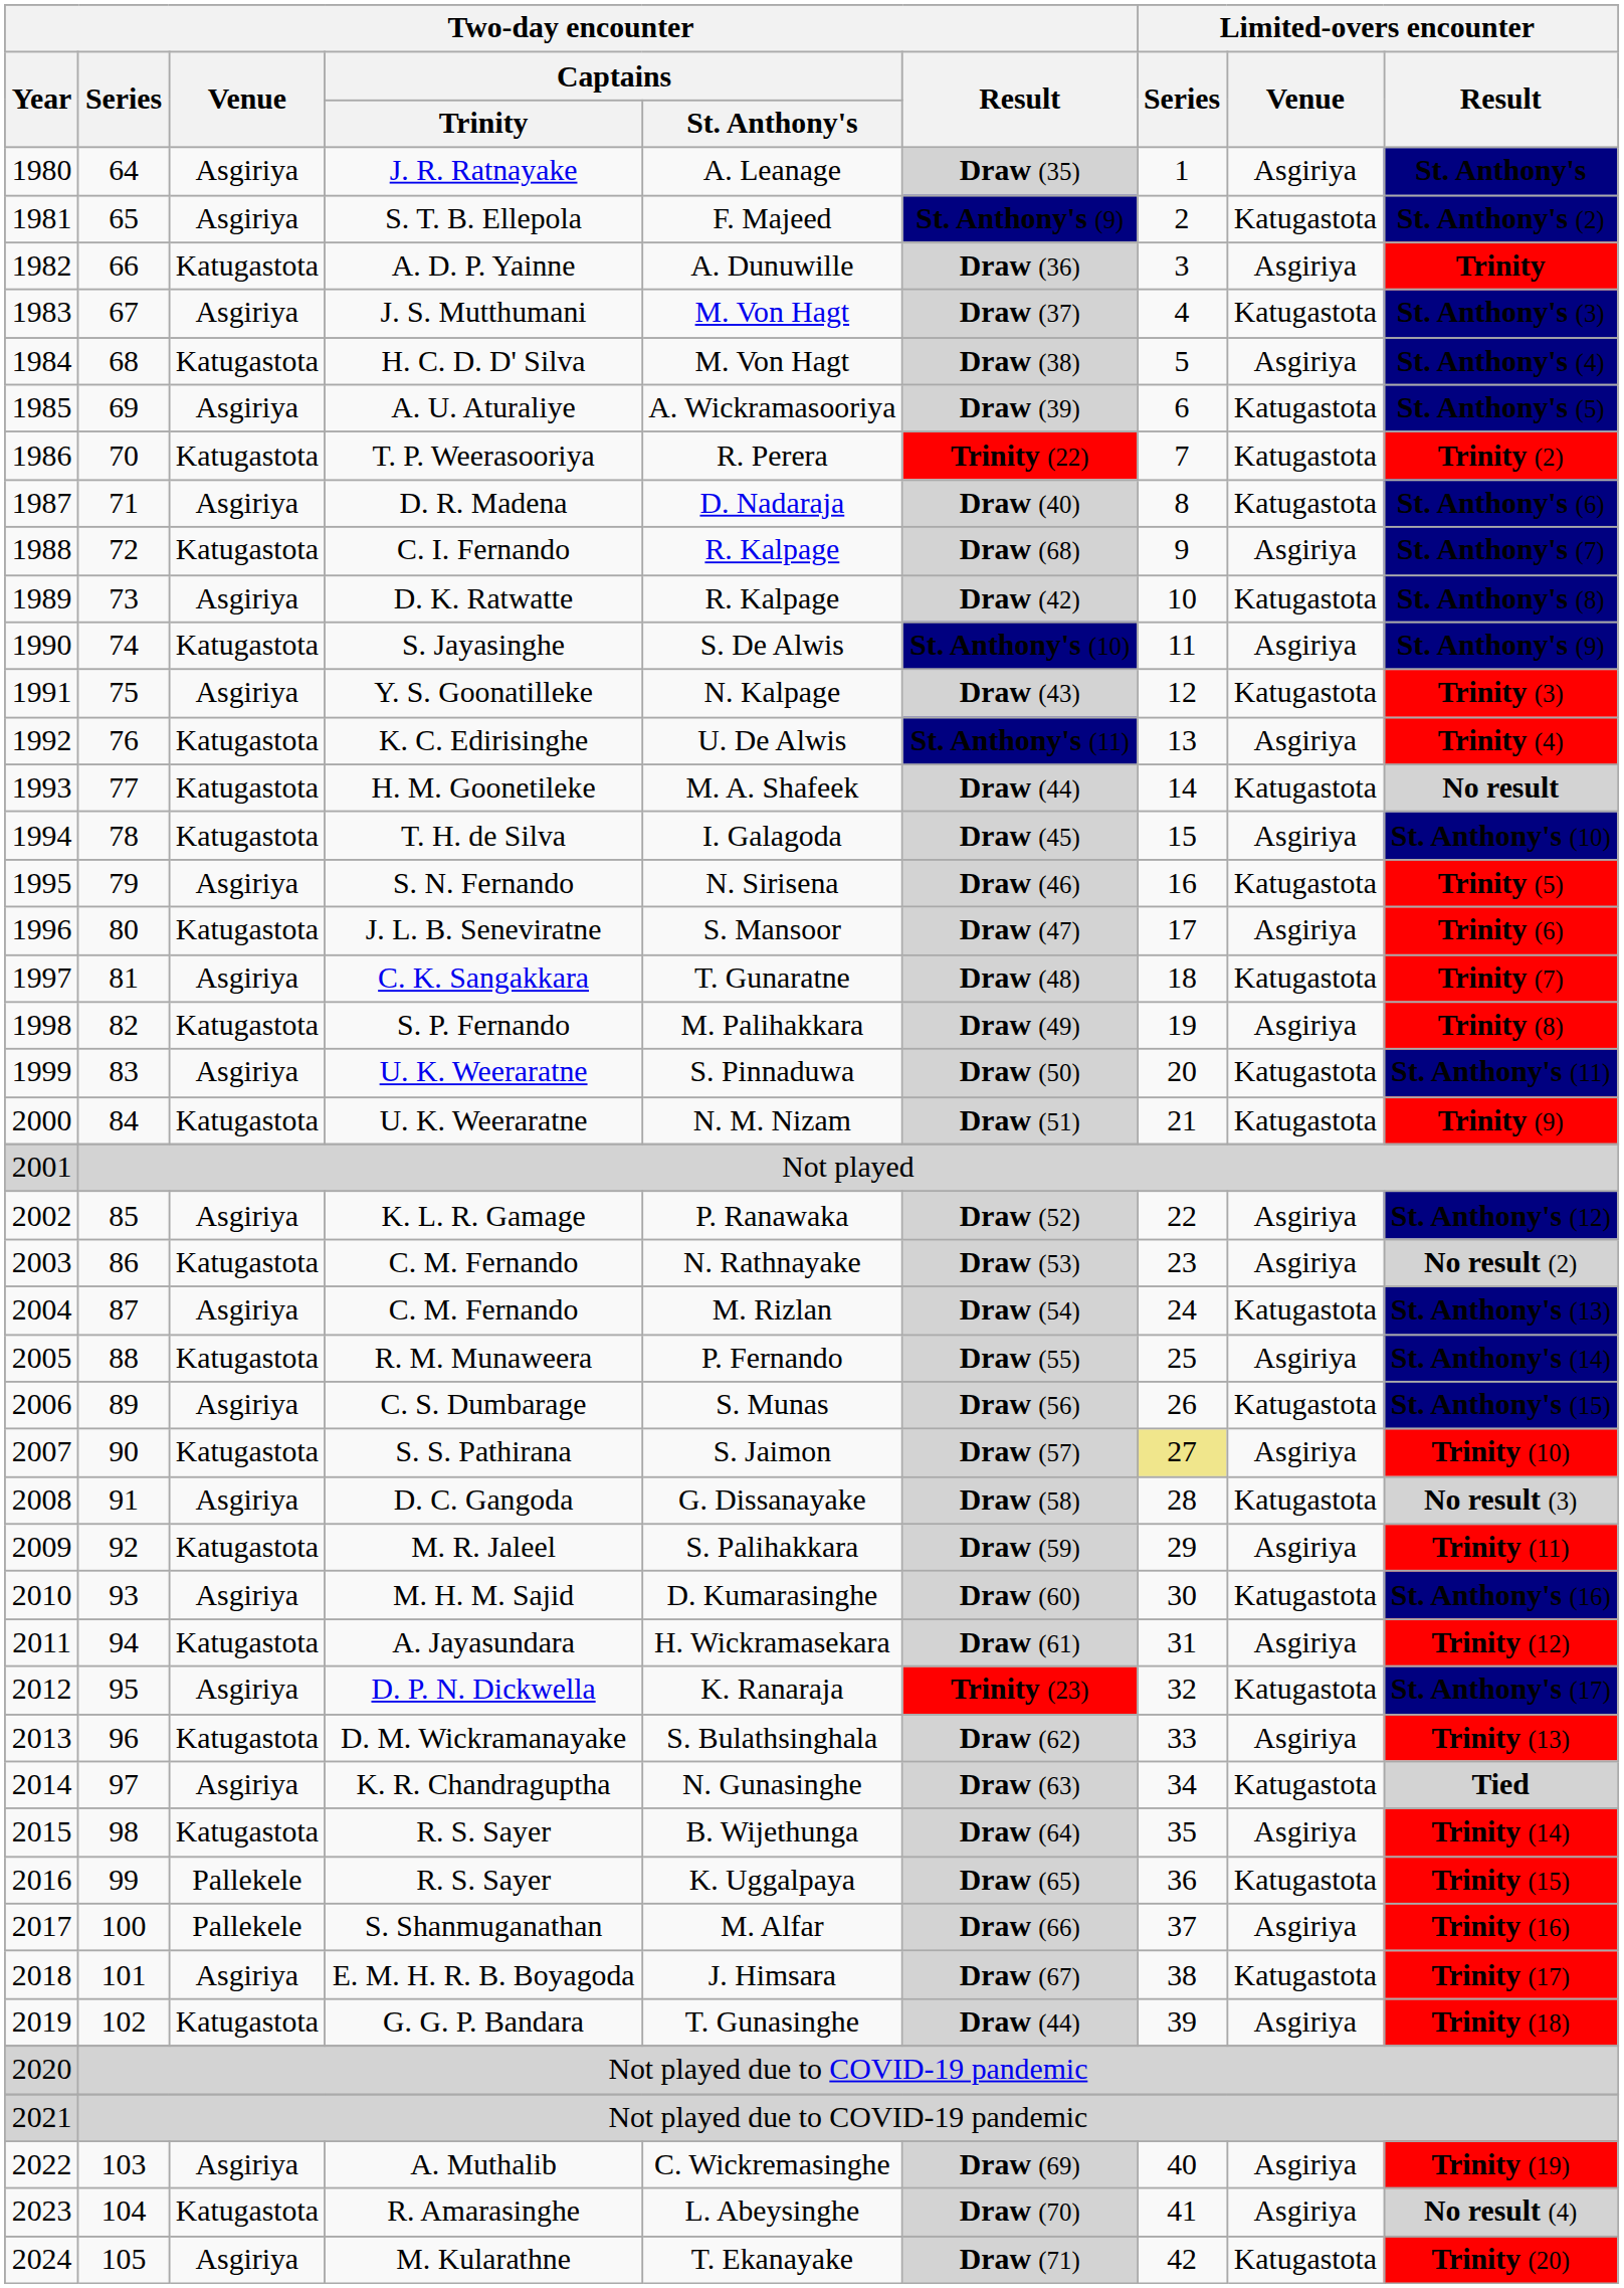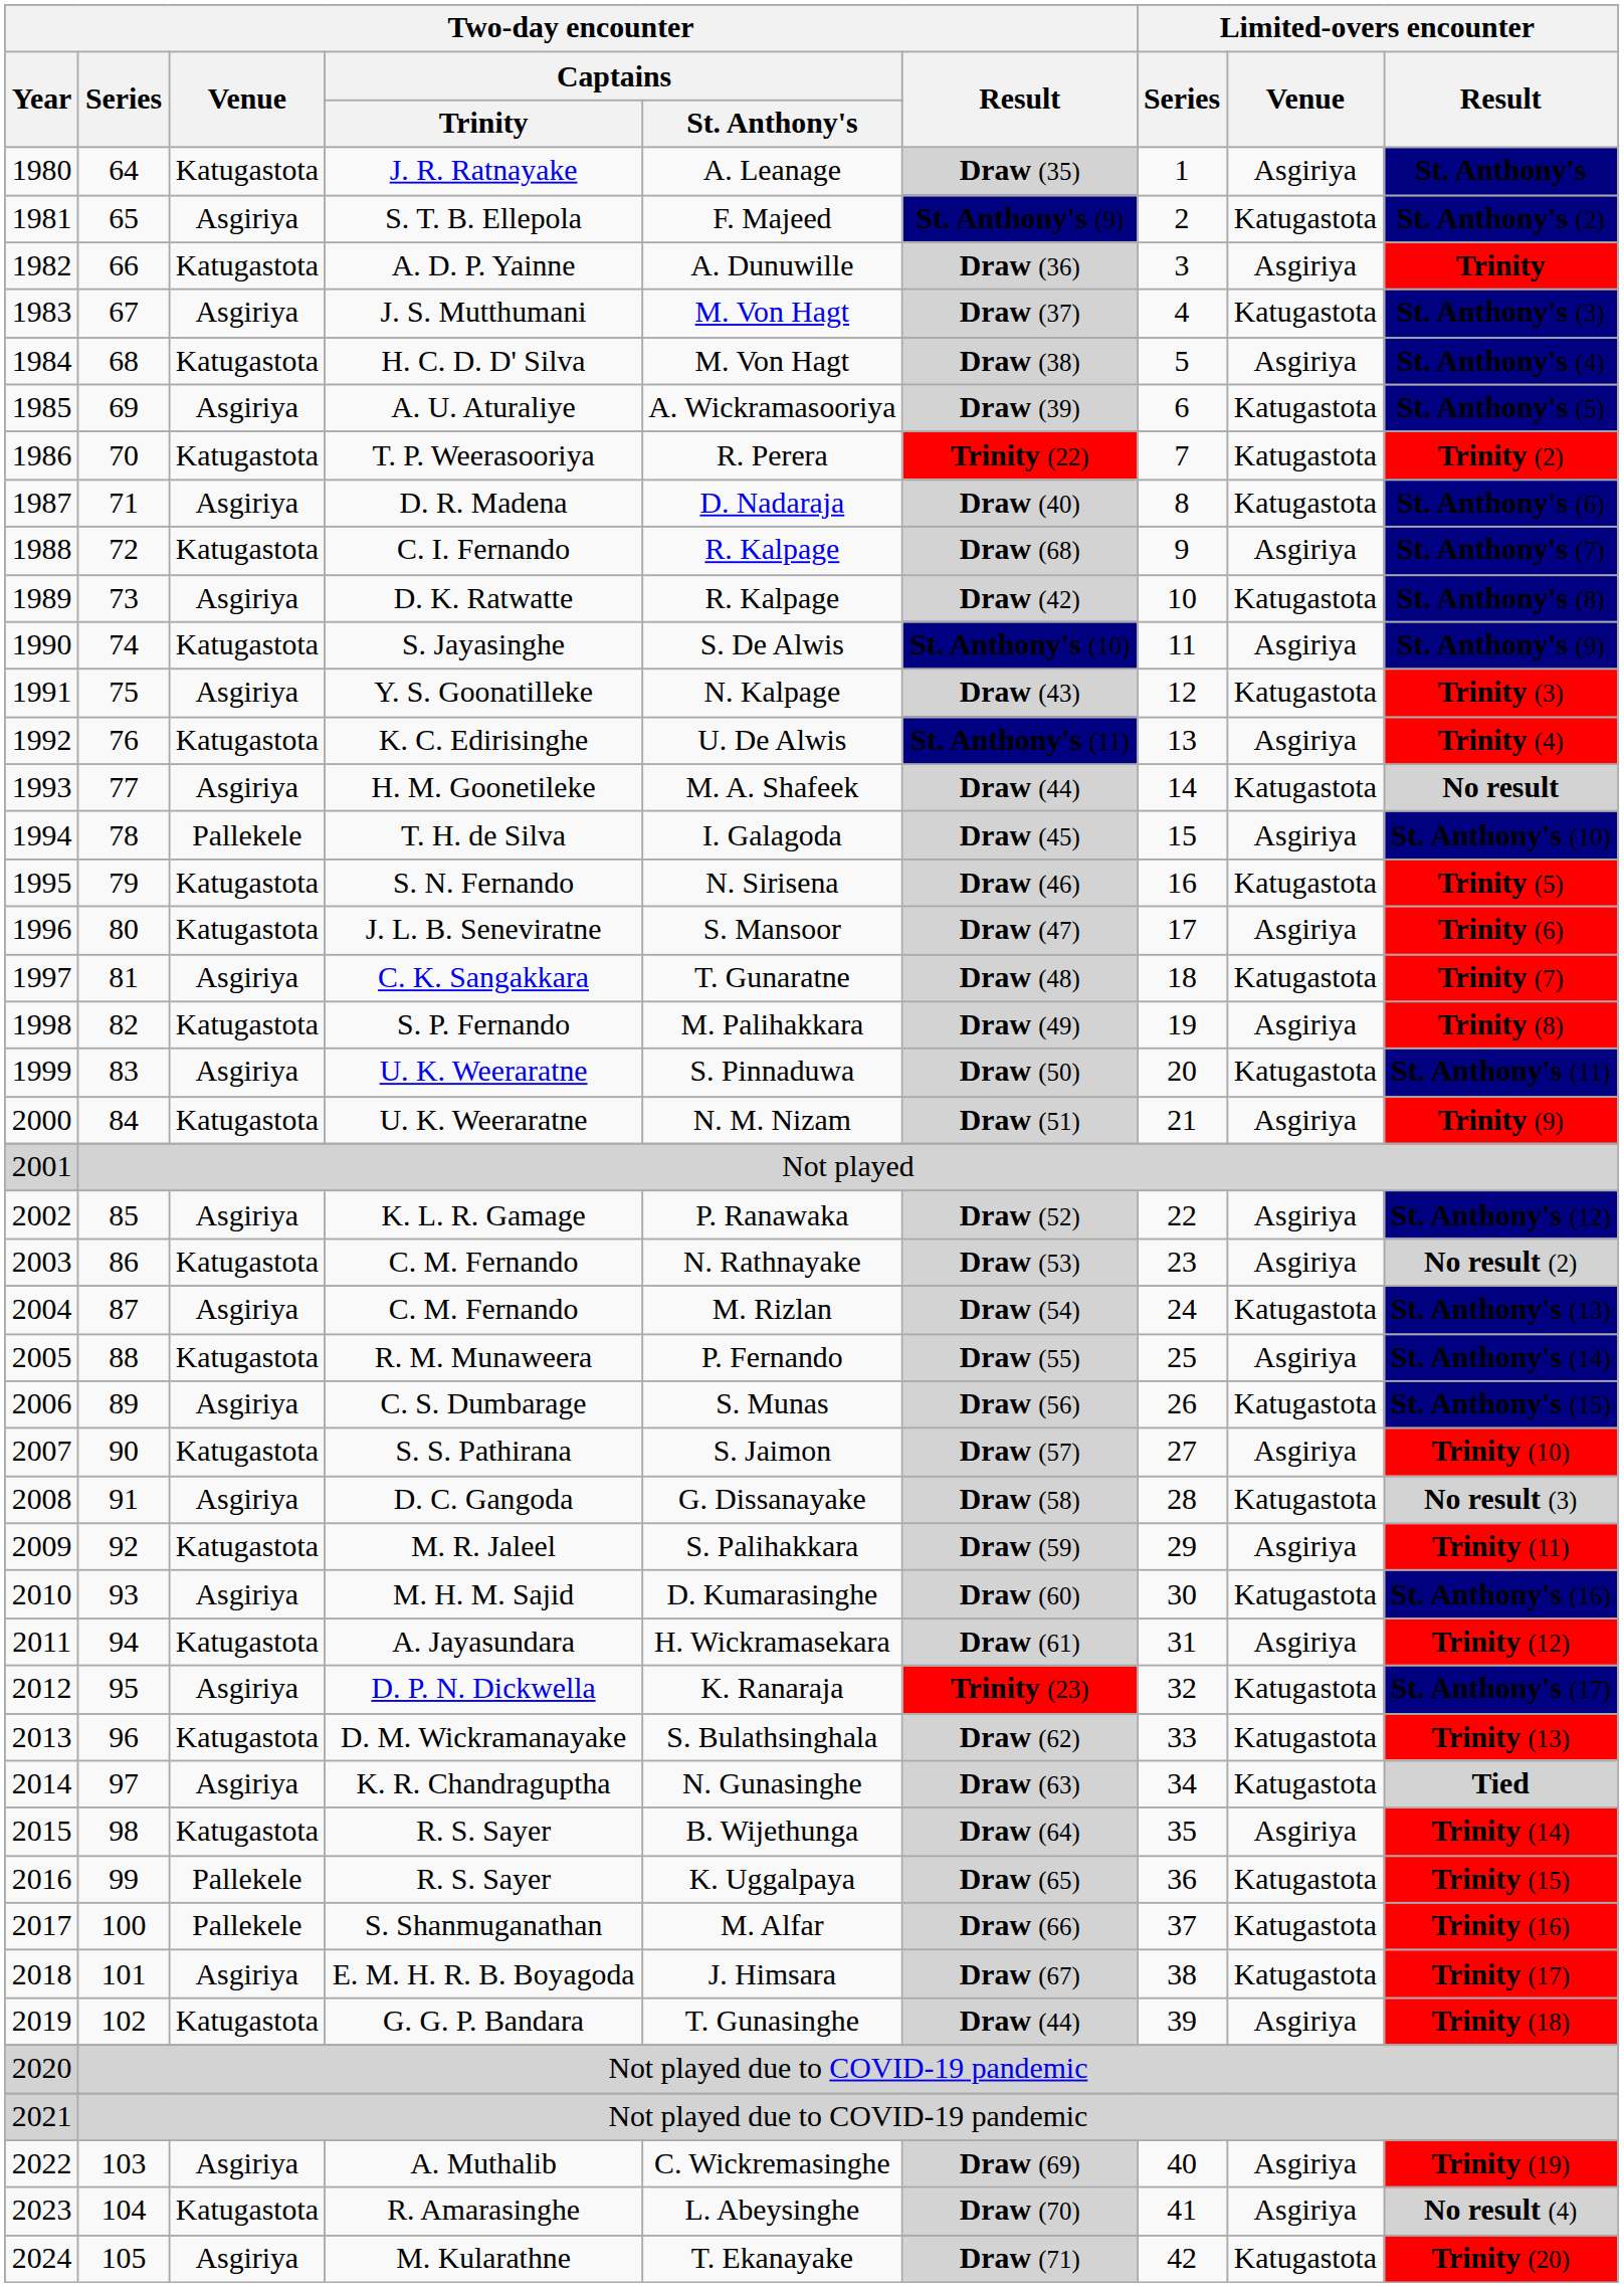J. R. Ratnayake | Two-day encounter / Venue: Asgiriya -> Katugastota
H. M. Goonetileke | Two-day encounter / Venue: Katugastota -> Asgiriya
T. H. de Silva | Two-day encounter / Venue: Katugastota -> Pallekele
S. N. Fernando | Two-day encounter / Venue: Asgiriya -> Katugastota
2000 / U. K. Weeraratne | Limited-overs encounter / Venue: Katugastota -> Asgiriya
S. S. Pathirana | Limited-overs encounter / Series: khaki background -> no background
D. M. Wickramanayake | Limited-overs encounter / Venue: Asgiriya -> Katugastota
S. Shanmuganathan | Limited-overs encounter / Venue: Asgiriya -> Katugastota
